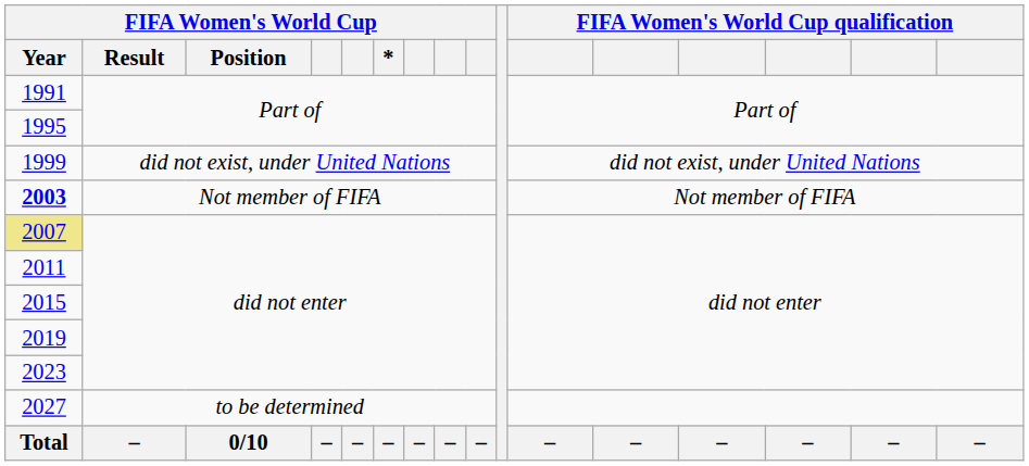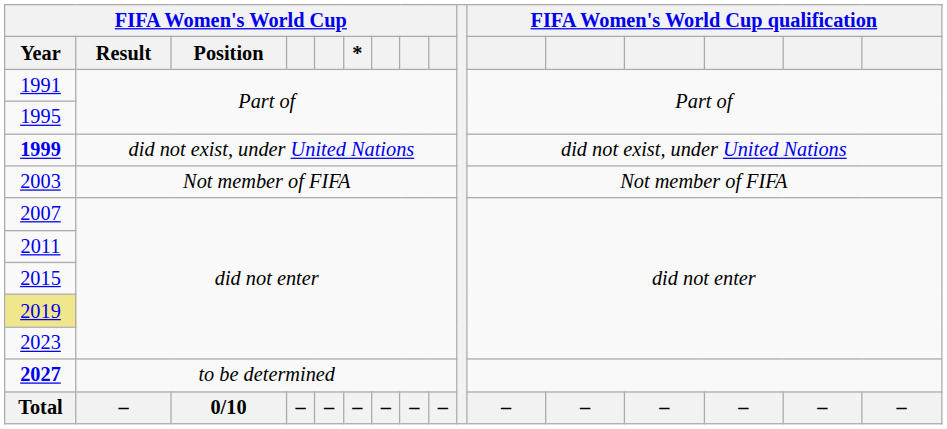1999 | FIFA Women's World Cup / Year: normal -> bold
2003 | FIFA Women's World Cup / Year: bold -> normal
2007 | FIFA Women's World Cup / Year: khaki background -> no background
2019 | FIFA Women's World Cup / Year: no background -> khaki background
2027 | FIFA Women's World Cup / Year: normal -> bold
